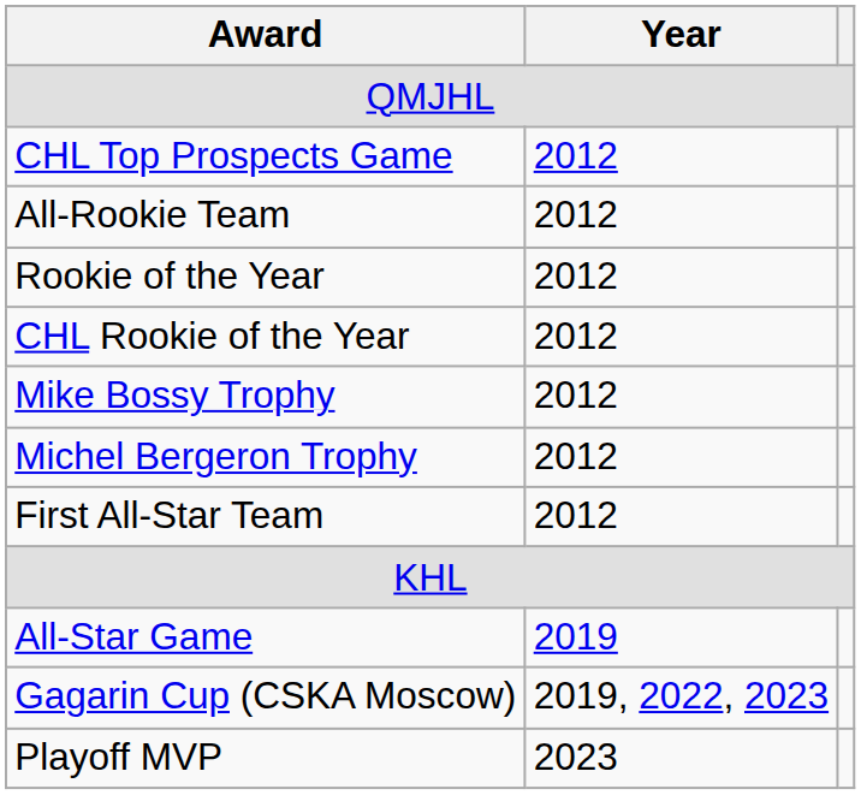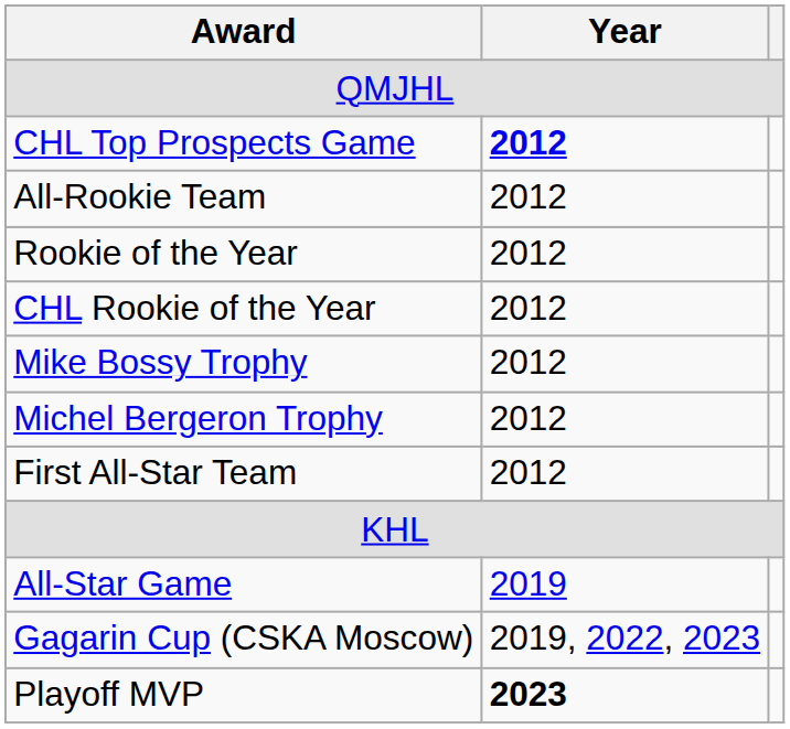CHL Top Prospects Game | Year: normal -> bold
Playoff MVP | Year: normal -> bold
